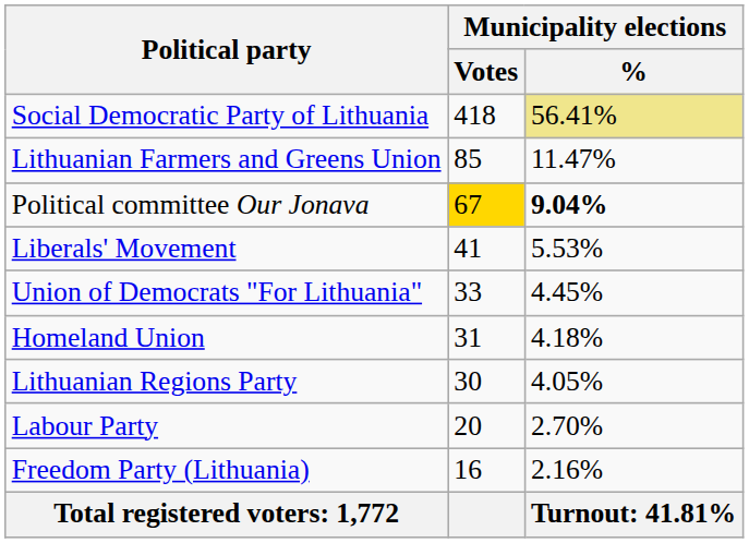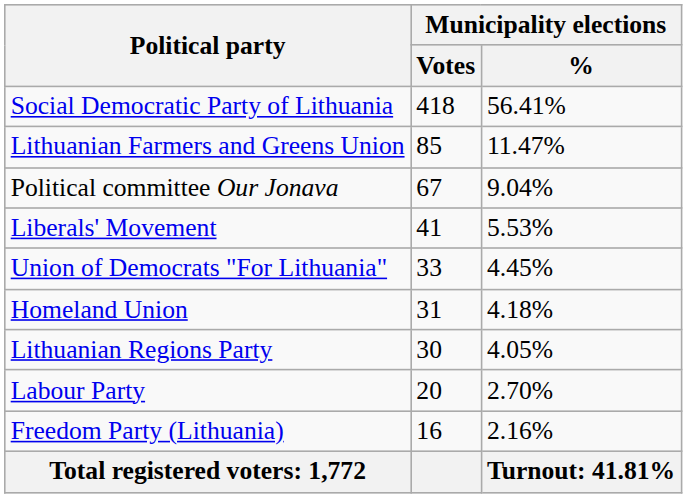Social Democratic Party of Lithuania | Municipality elections / %: khaki background -> no background
Political committee Our Jonava | Municipality elections / Votes: gold background -> no background
Political committee Our Jonava | Municipality elections / %: bold -> normal
